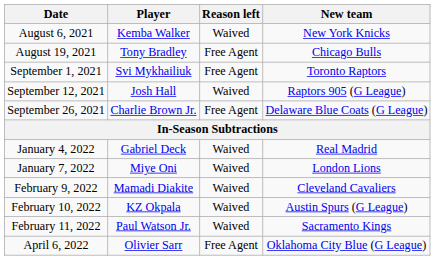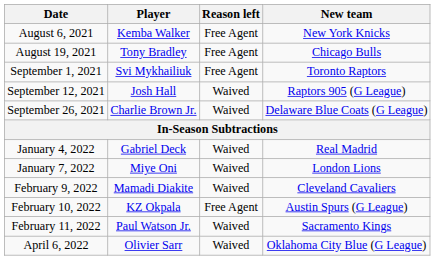August 6, 2021 | Reason left: Waived -> Free Agent
September 26, 2021 | Reason left: Free Agent -> Waived
February 10, 2022 | Reason left: Waived -> Free Agent
April 6, 2022 | Reason left: Free Agent -> Waived
